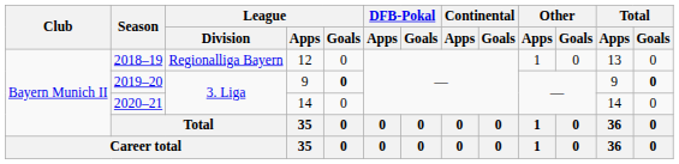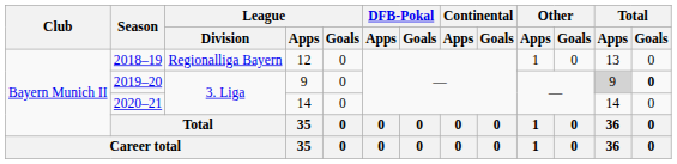2019–20 | League / Goals: bold -> normal
2019–20 | Total / Apps: no background -> lightgrey background
